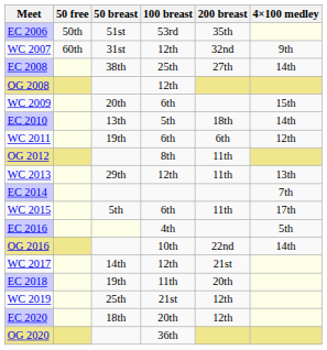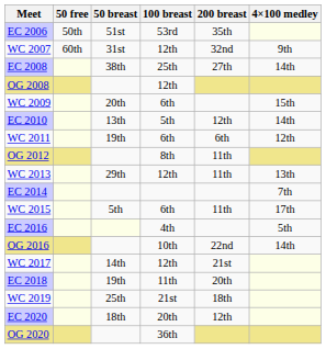EC 2010 | 200 breast: 18th -> 12th
WC 2019 | 200 breast: 12th -> 18th
